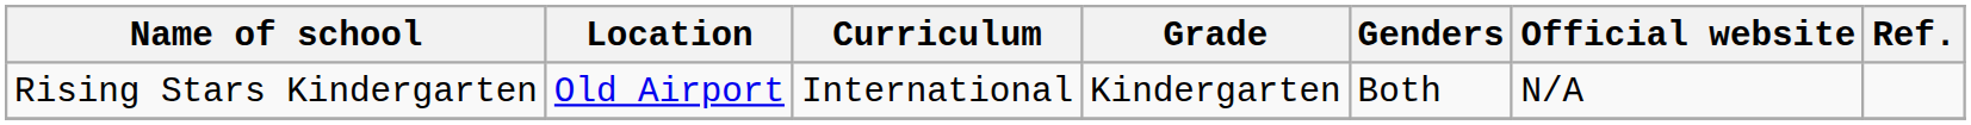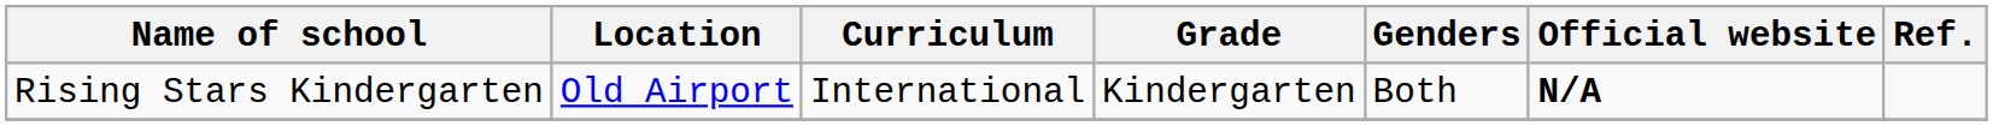Rising Stars Kindergarten | Official website: normal -> bold
